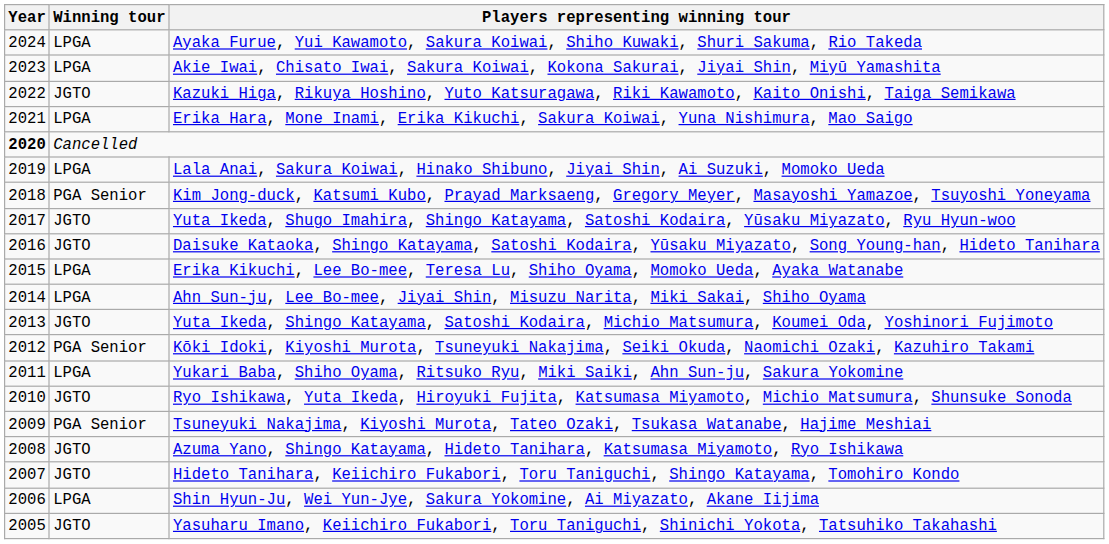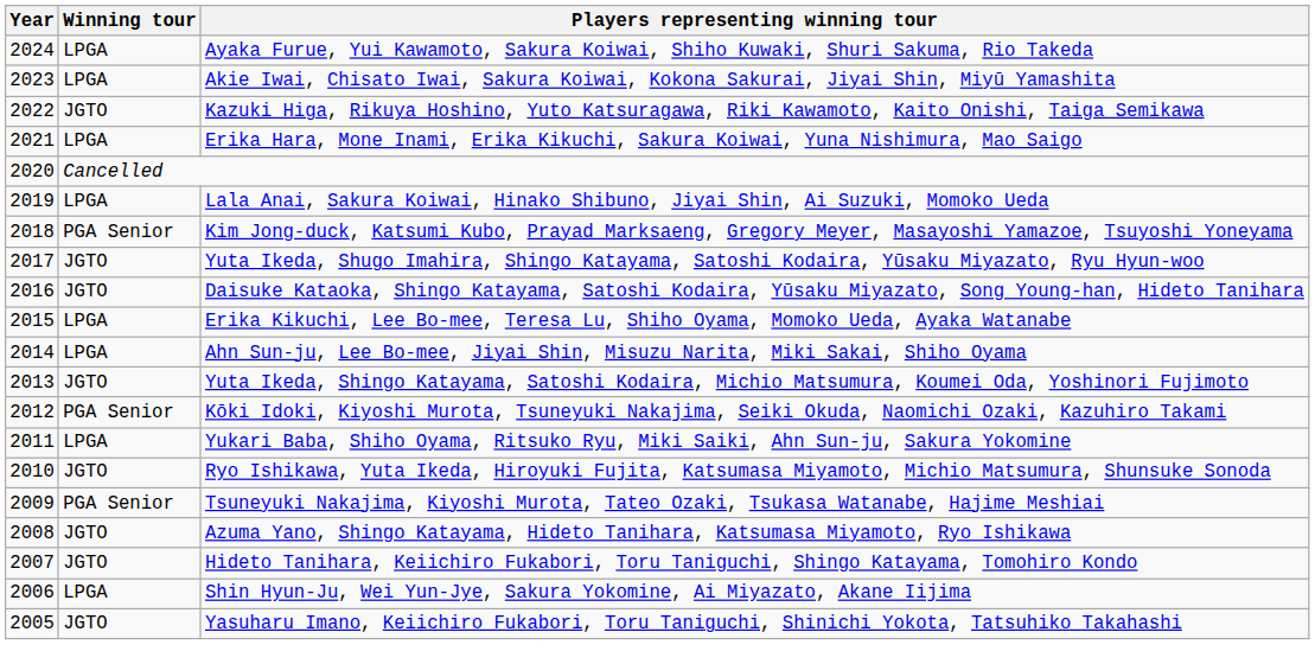Cancelled | Year: bold -> normal
